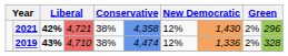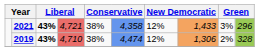2021 | column 3: 42% -> 43%
2021 | column 8: 1,430 -> 1,433
2021 | column 9: 2% -> 3%
2019 | column 8: 1,336 -> 1,306
